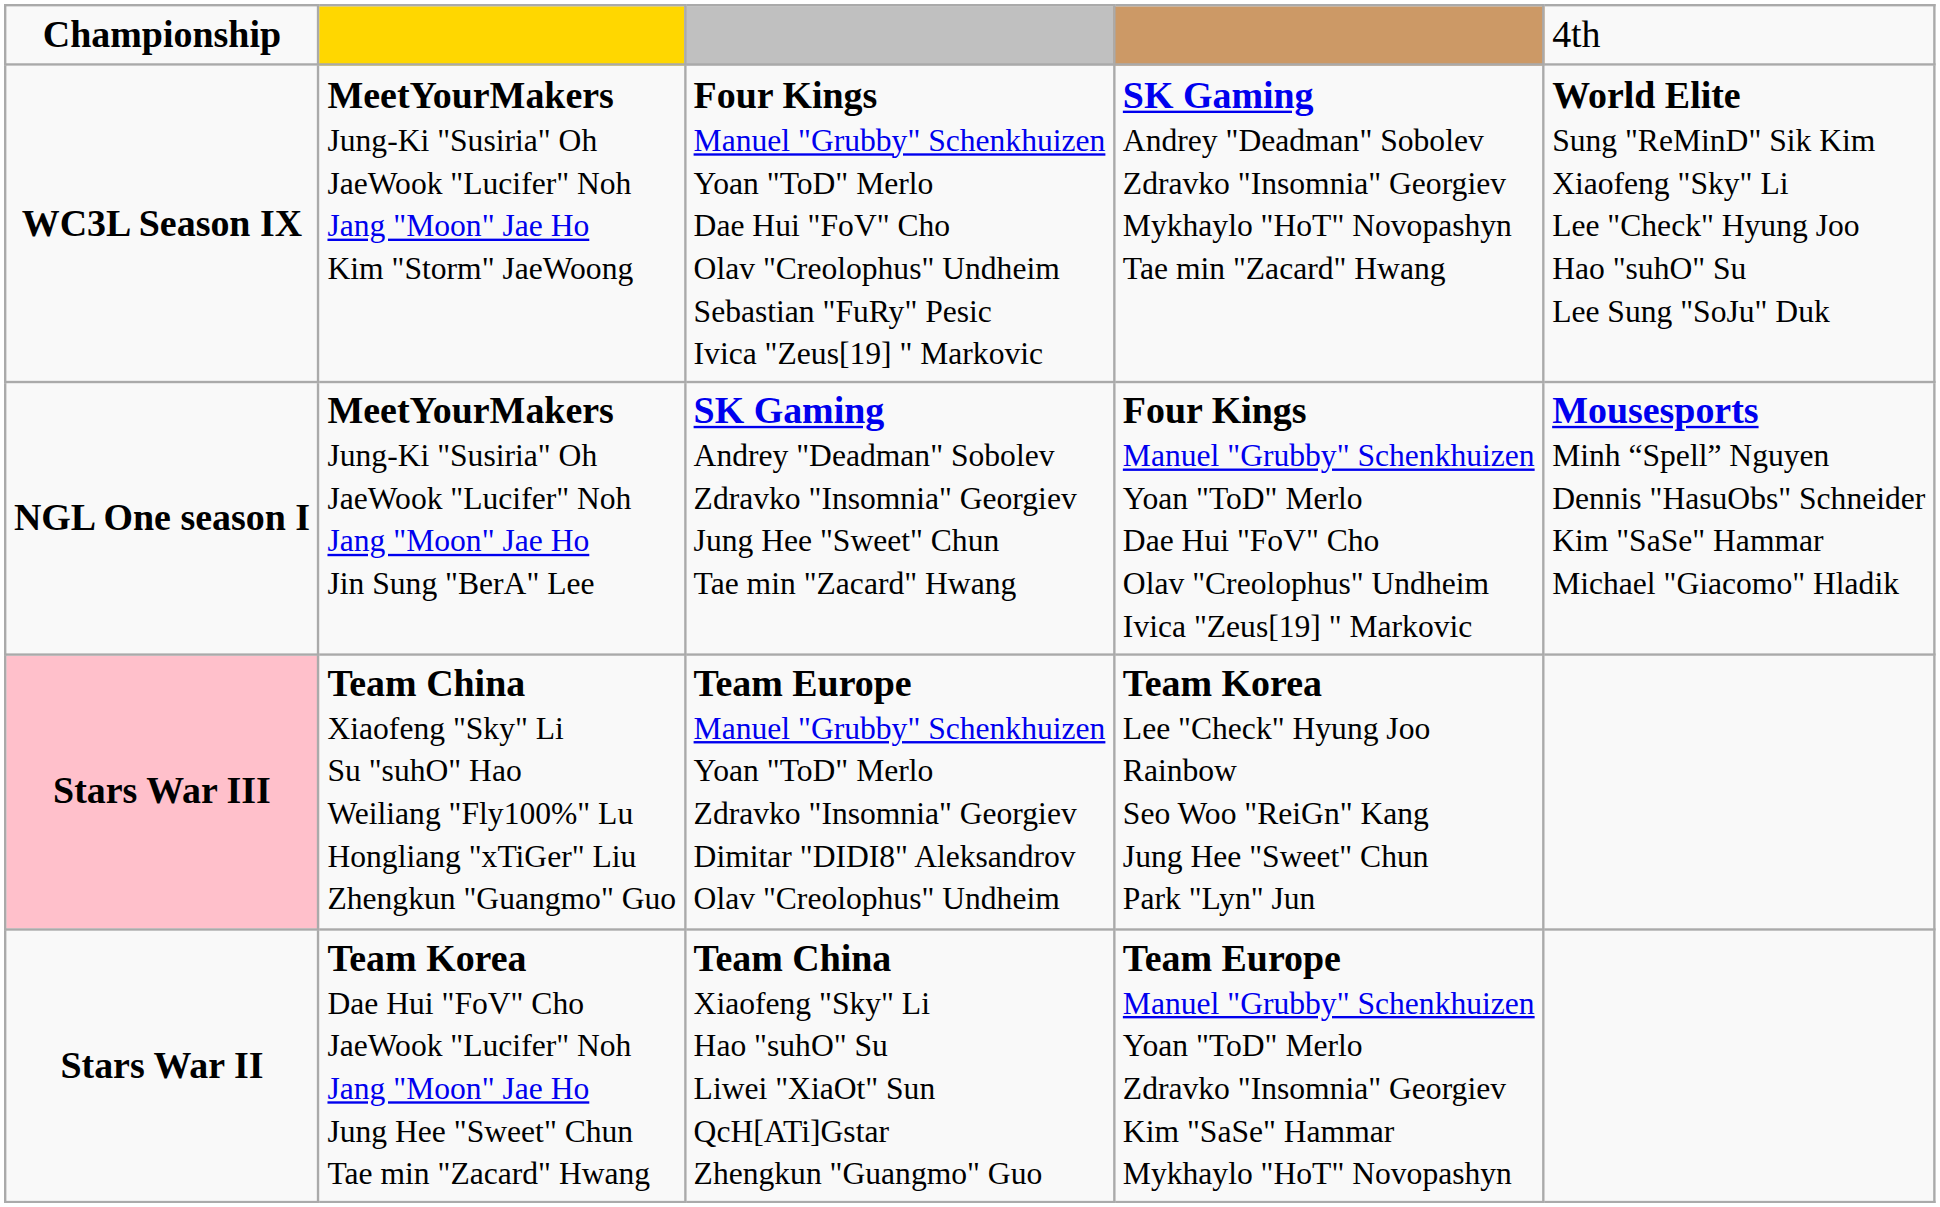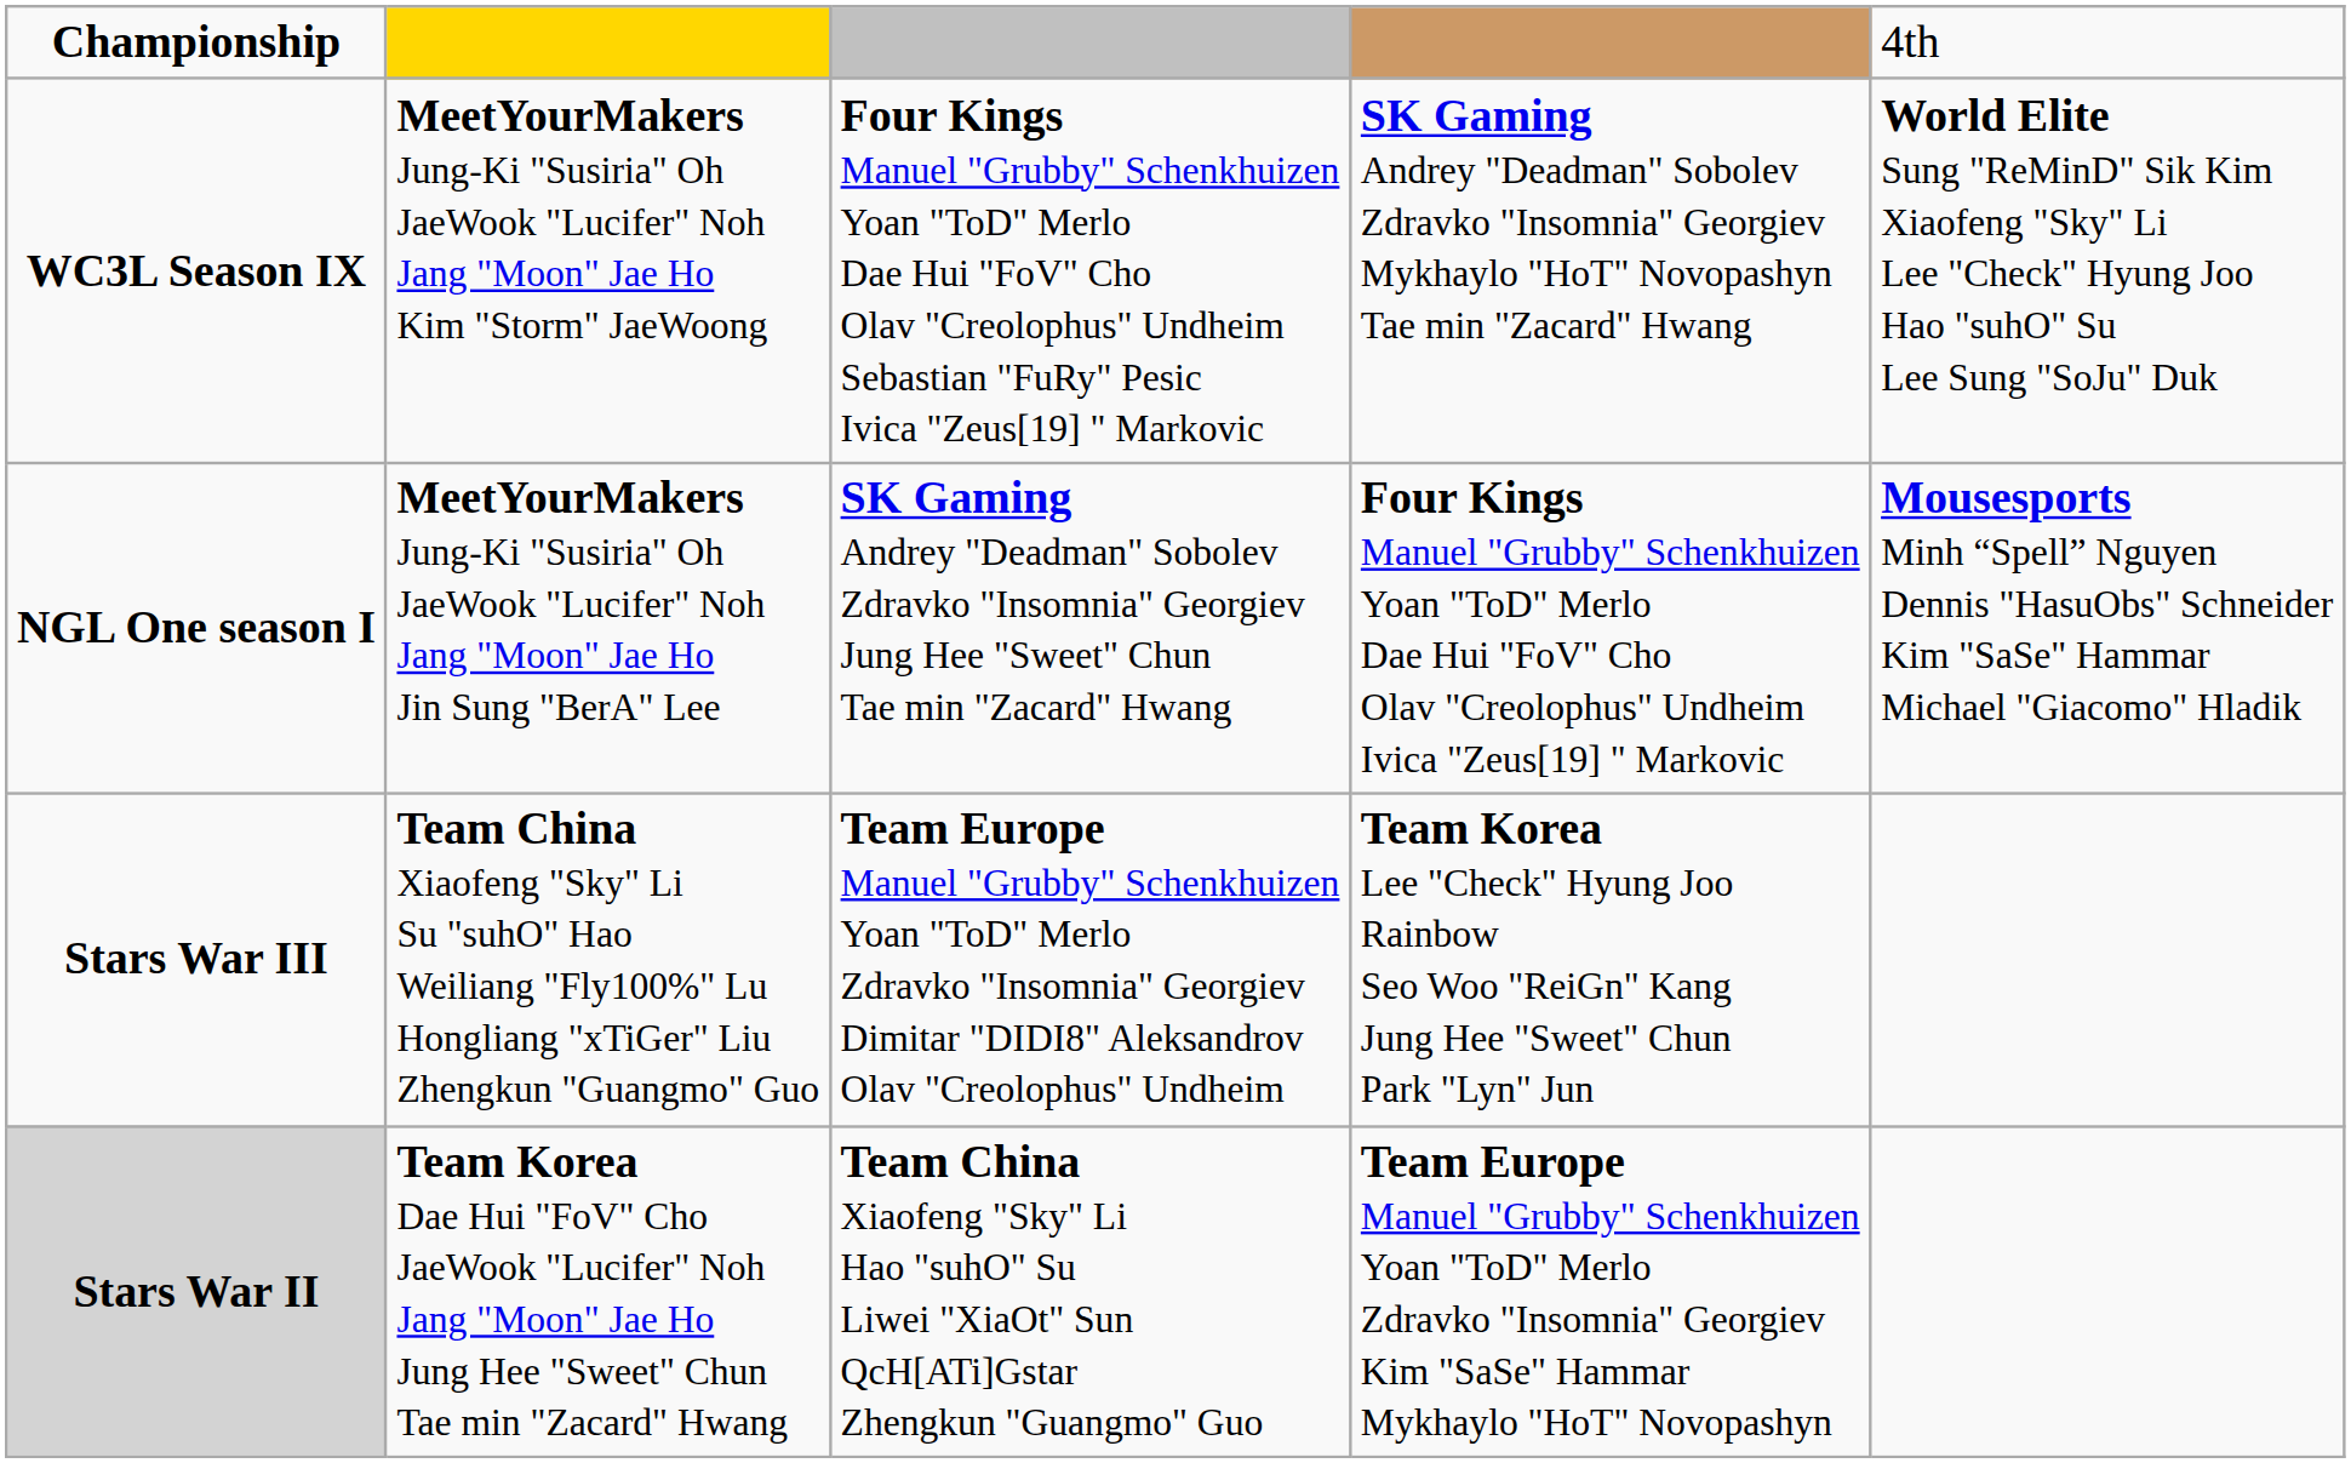Stars War III | column 1: pink background -> no background
Stars War II | column 1: no background -> lightgrey background
